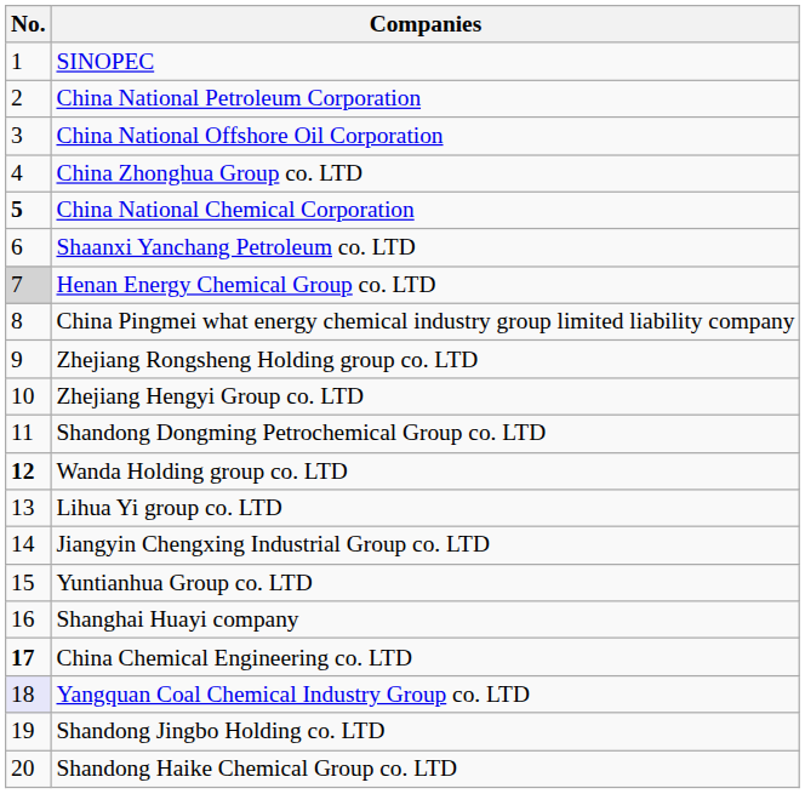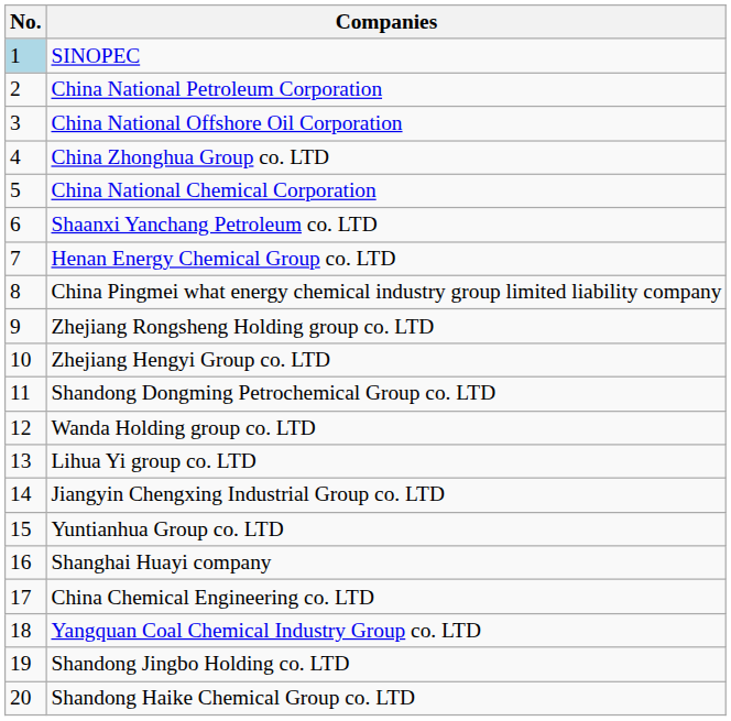SINOPEC | No.: no background -> lightblue background
China National Chemical Corporation | No.: bold -> normal
Henan Energy Chemical Group co. LTD | No.: lightgrey background -> no background
Wanda Holding group co. LTD | No.: bold -> normal
China Chemical Engineering co. LTD | No.: bold -> normal
Yangquan Coal Chemical Industry Group co. LTD | No.: lavender background -> no background
